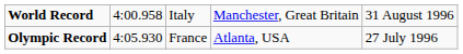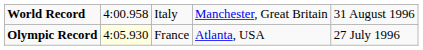Olympic Record | column 2: no background -> lightyellow background
